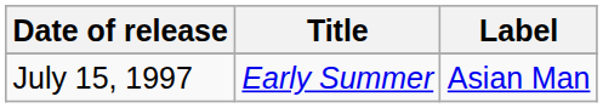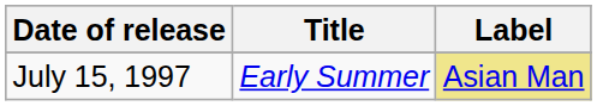July 15, 1997 | Label: no background -> khaki background
